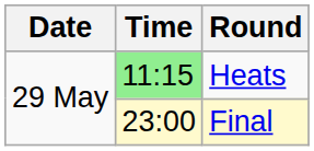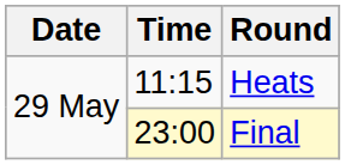Heats | Time: lightgreen background -> no background
